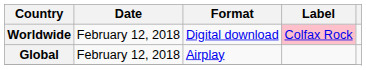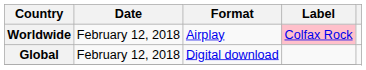Worldwide | Format: Digital download -> Airplay
Global | Format: Airplay -> Digital download
